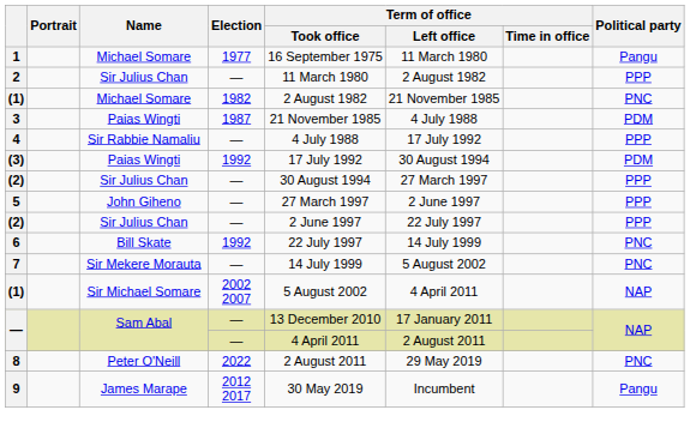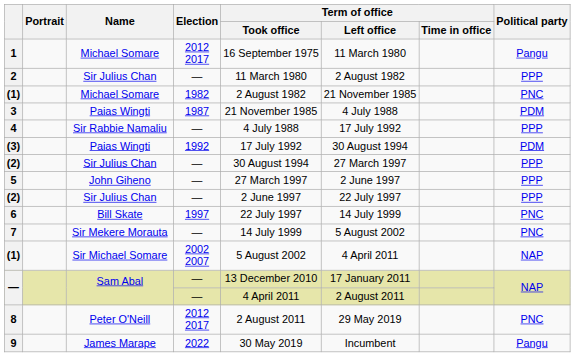1 | Election: 1977 -> 2012 2017
6 | Election: 1992 -> 1997
8 | Election: 2022 -> 2012 2017
9 | Election: 2012 2017 -> 2022
